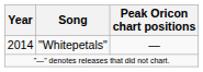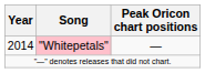2014 | Song: no background -> pink background
